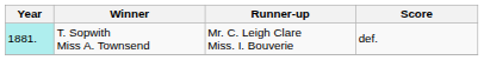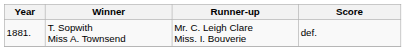T. Sopwith Miss A. Townsend | Year: paleturquoise background -> no background
